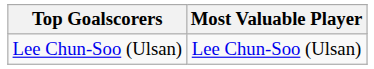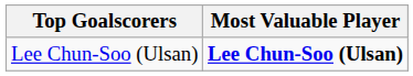row 2 | Most Valuable Player: normal -> bold
